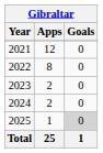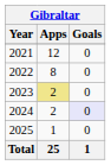2023 | Apps: no background -> khaki background
2024 | Goals: no background -> lavender background
2025 | Goals: lightgrey background -> no background
